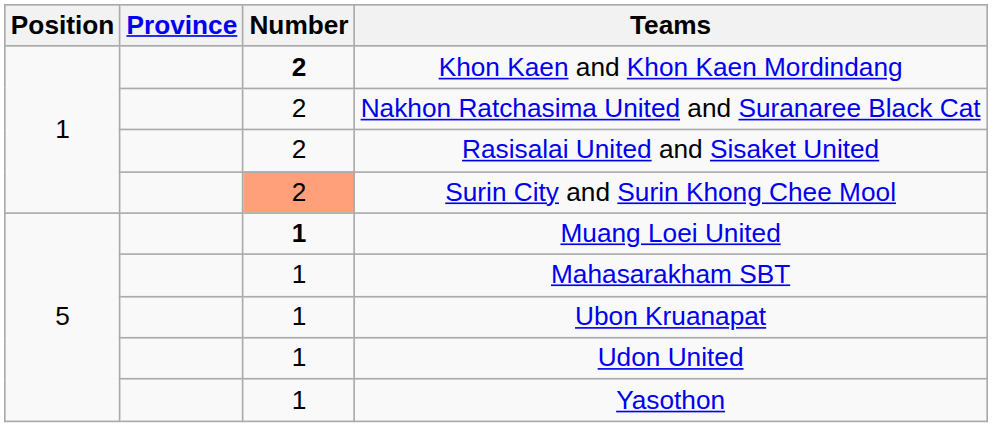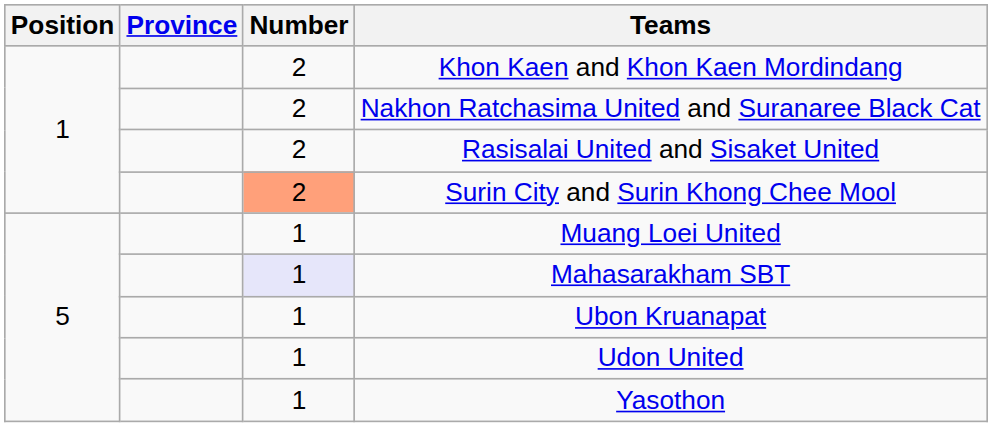Khon Kaen and Khon Kaen Mordindang | Number: bold -> normal
Muang Loei United | Number: bold -> normal
Mahasarakham SBT | Number: no background -> lavender background
